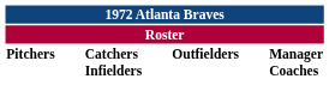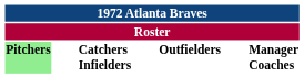Pitchers | column 1: no background -> lightgreen background
